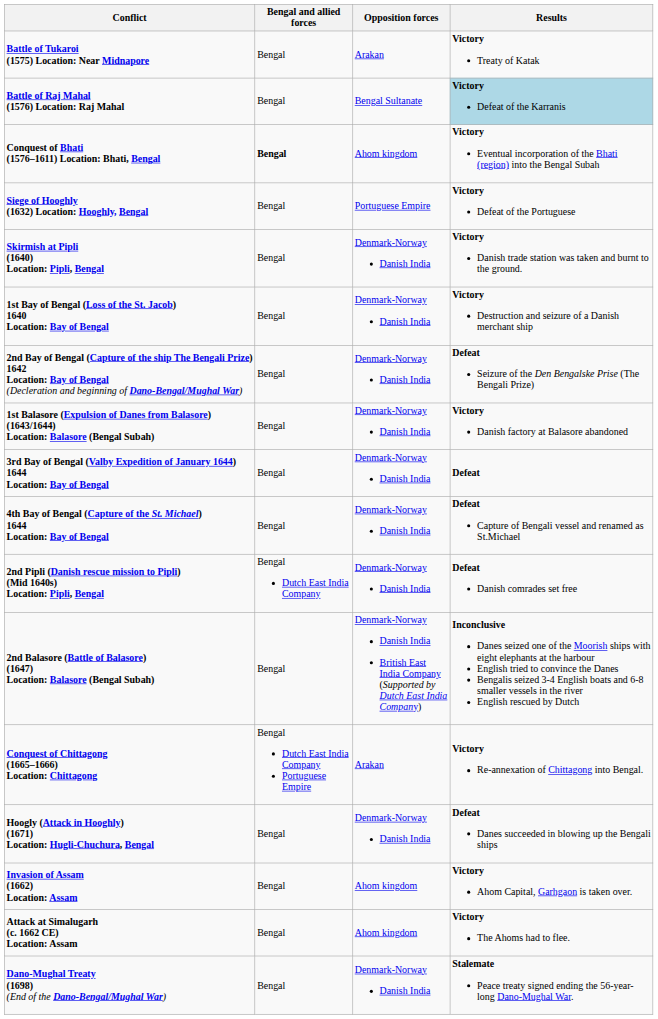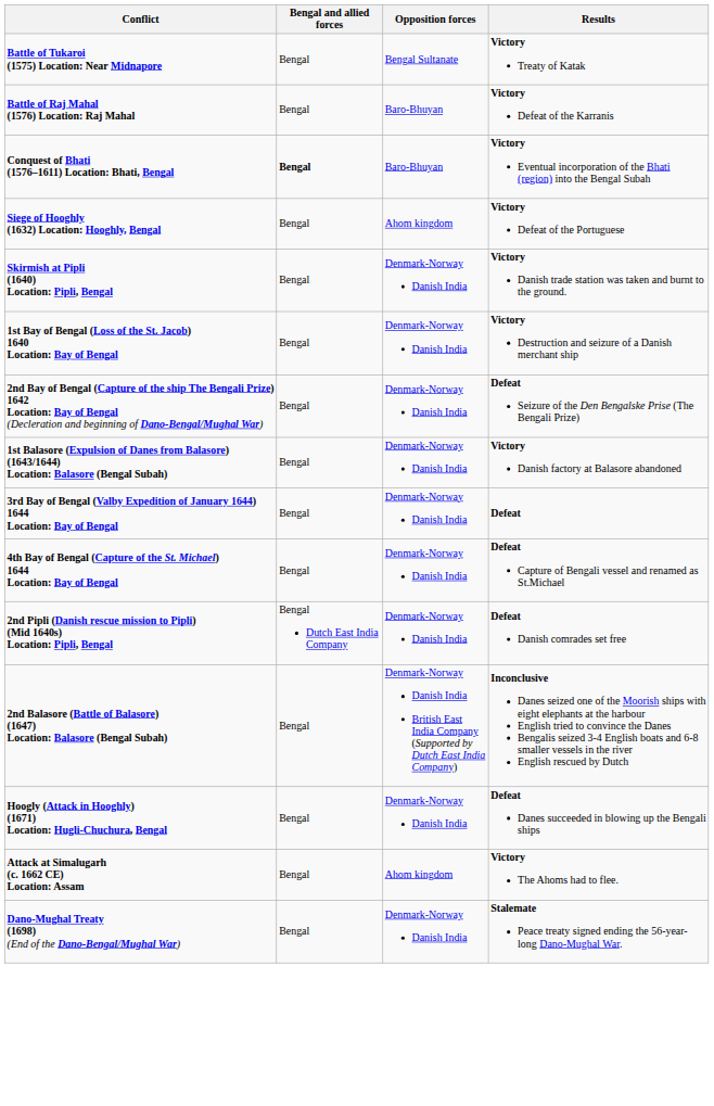Battle of Tukaroi (1575) Location: Near Midnapore | Opposition forces: Arakan -> Bengal Sultanate
Battle of Raj Mahal (1576) Location: Raj Mahal | Opposition forces: Bengal Sultanate -> Baro-Bhuyan
Battle of Raj Mahal (1576) Location: Raj Mahal | Results: lightblue background -> no background
Conquest of Bhati (1576–1611) Location: Bhati, Bengal | Opposition forces: Ahom kingdom -> Baro-Bhuyan
Siege of Hooghly (1632) Location: Hooghly, Bengal | Opposition forces: Portuguese Empire -> Ahom kingdom
- row: Conquest of Chittagong (1665–1666) Location: Chittagong | Bengal Dutch East India Company Portuguese Empire | Arakan | Victory Re-annexation of Chittagong into Bengal.
- row: Invasion of Assam (1662) Location: Assam | Bengal | Ahom kingdom | Victory Ahom Capital, Garhgaon is taken over.
